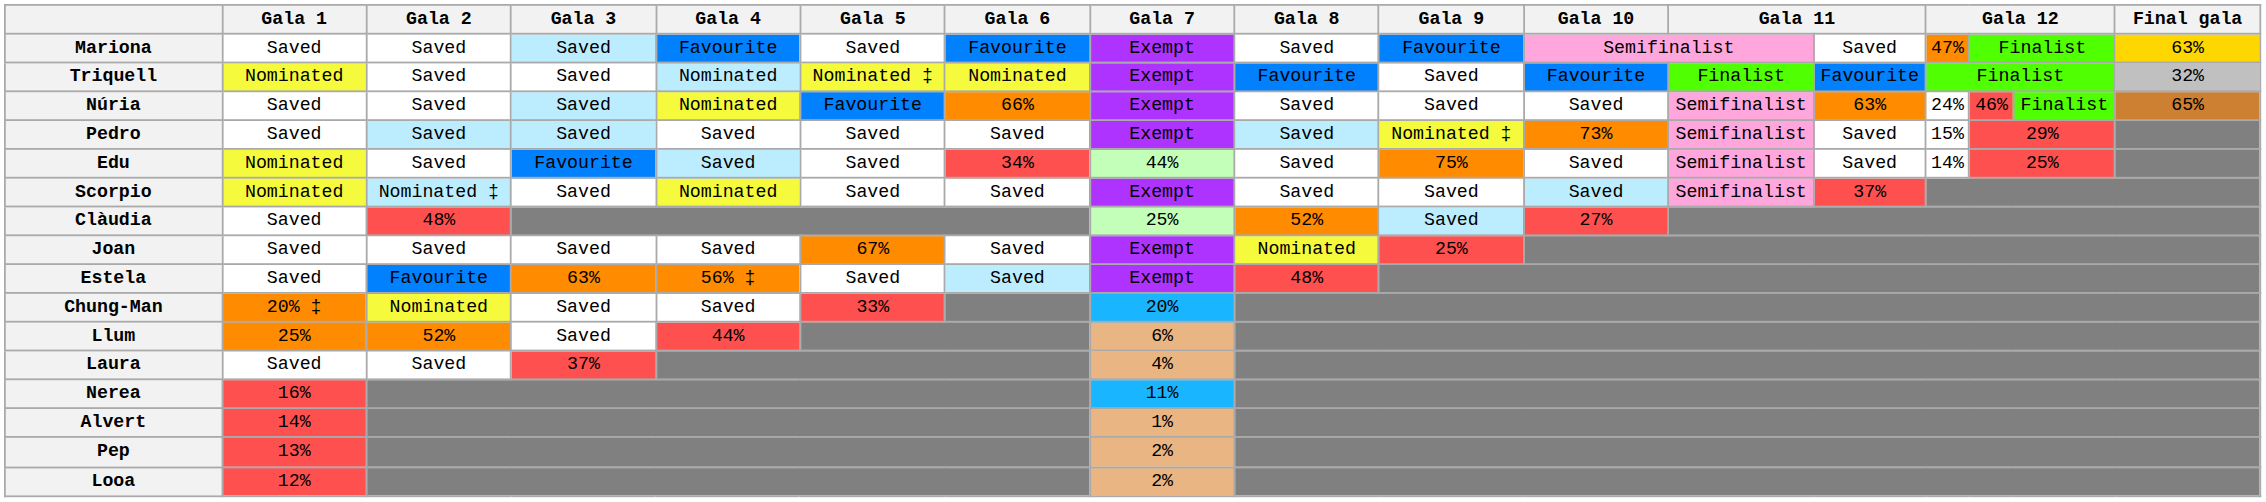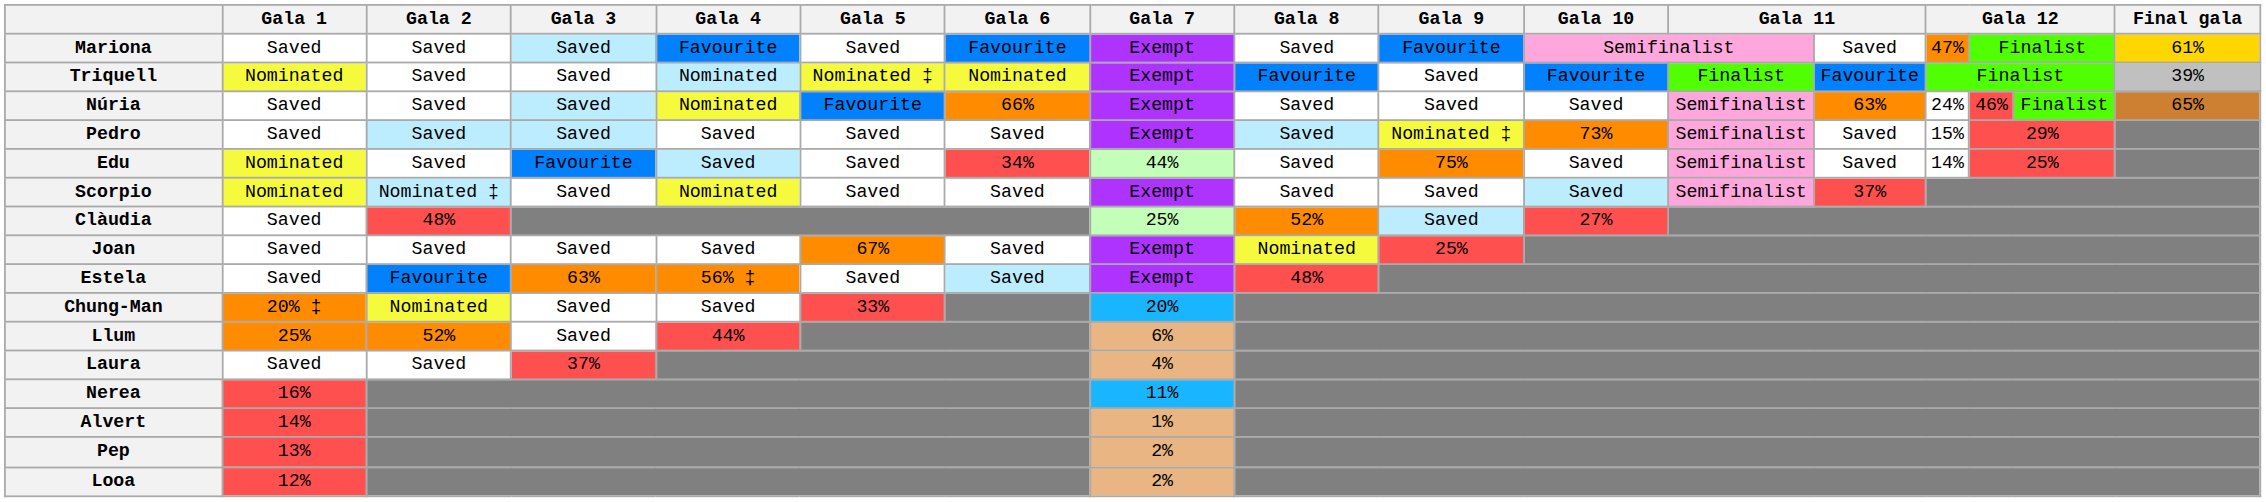Mariona | Final gala: 63% -> 61%
Triquell | Final gala: 32% -> 39%
